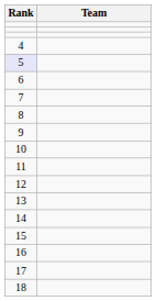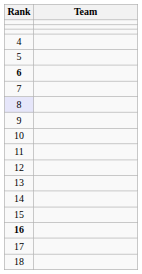row 6 | Rank: lavender background -> no background
row 7 | Rank: normal -> bold
row 9 | Rank: no background -> lavender background
row 17 | Rank: normal -> bold
